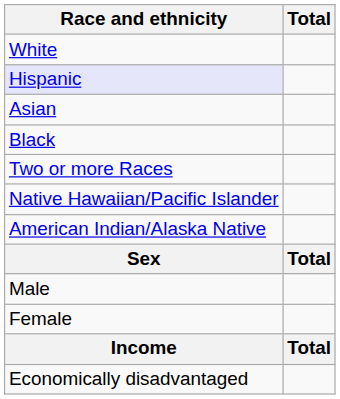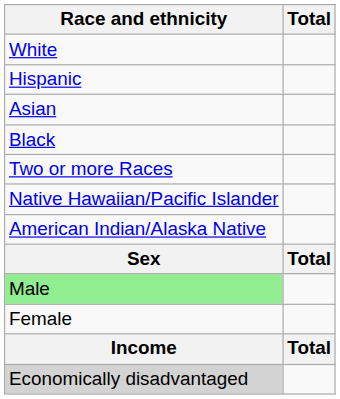Hispanic | Race and ethnicity: lavender background -> no background
Male | Race and ethnicity: no background -> lightgreen background
Economically disadvantaged | Race and ethnicity: no background -> lightgrey background
